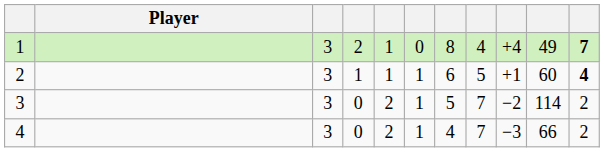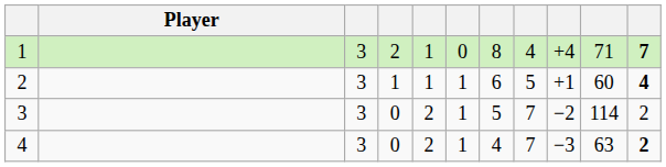row 2 | column 10: 49 -> 71
row 5 | column 10: 66 -> 63
row 5 | column 11: normal -> bold
